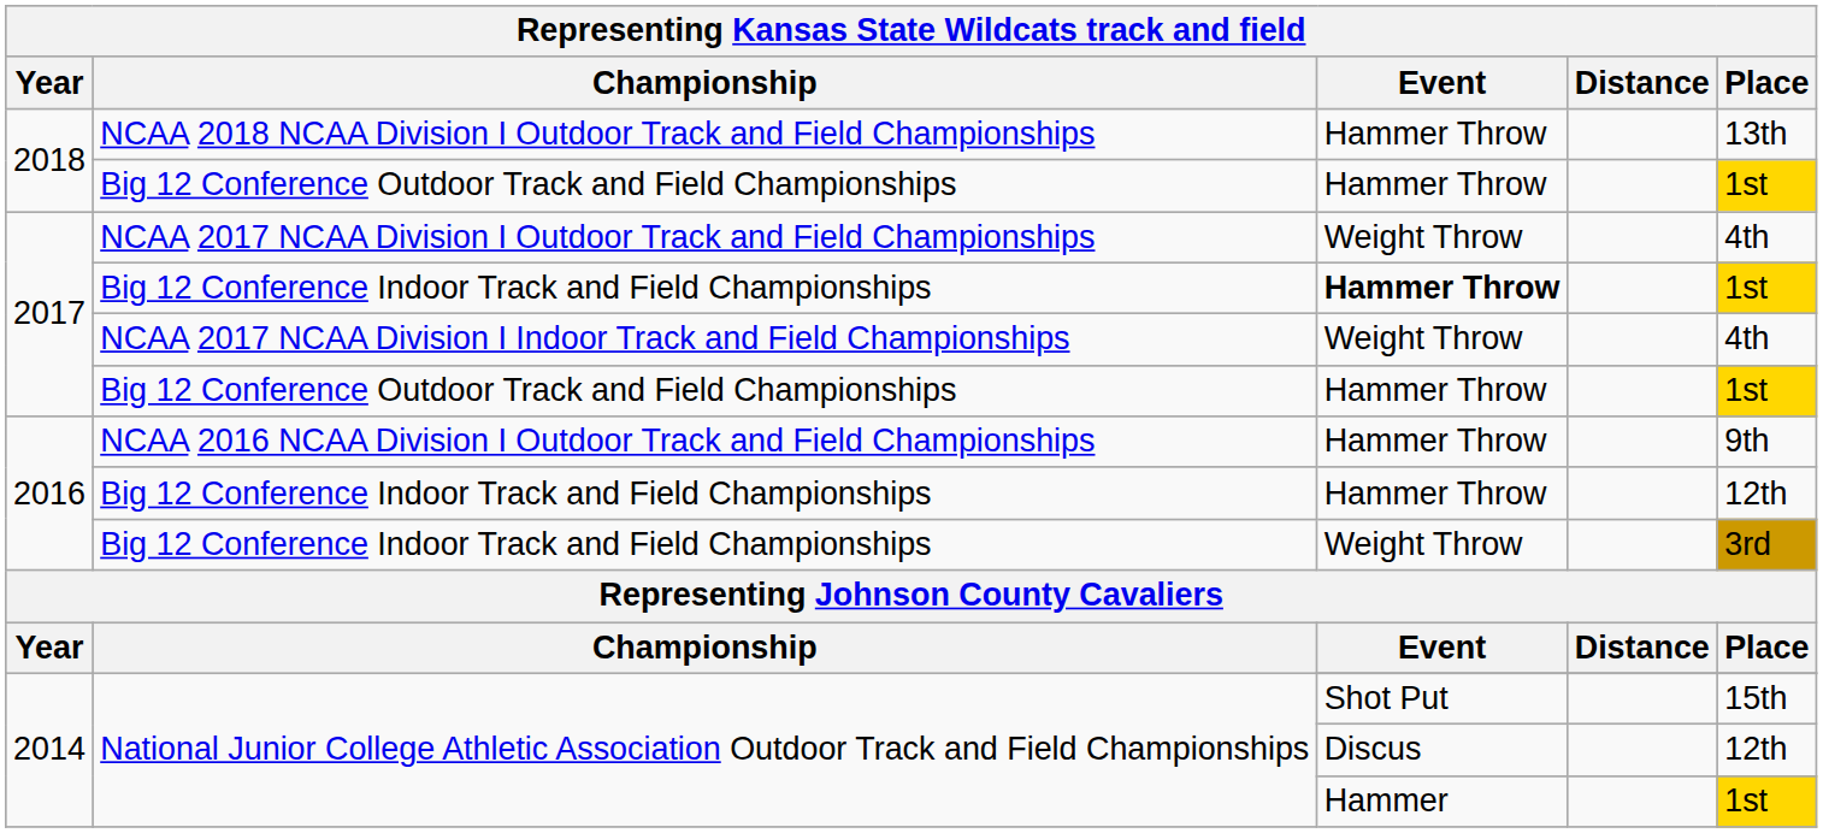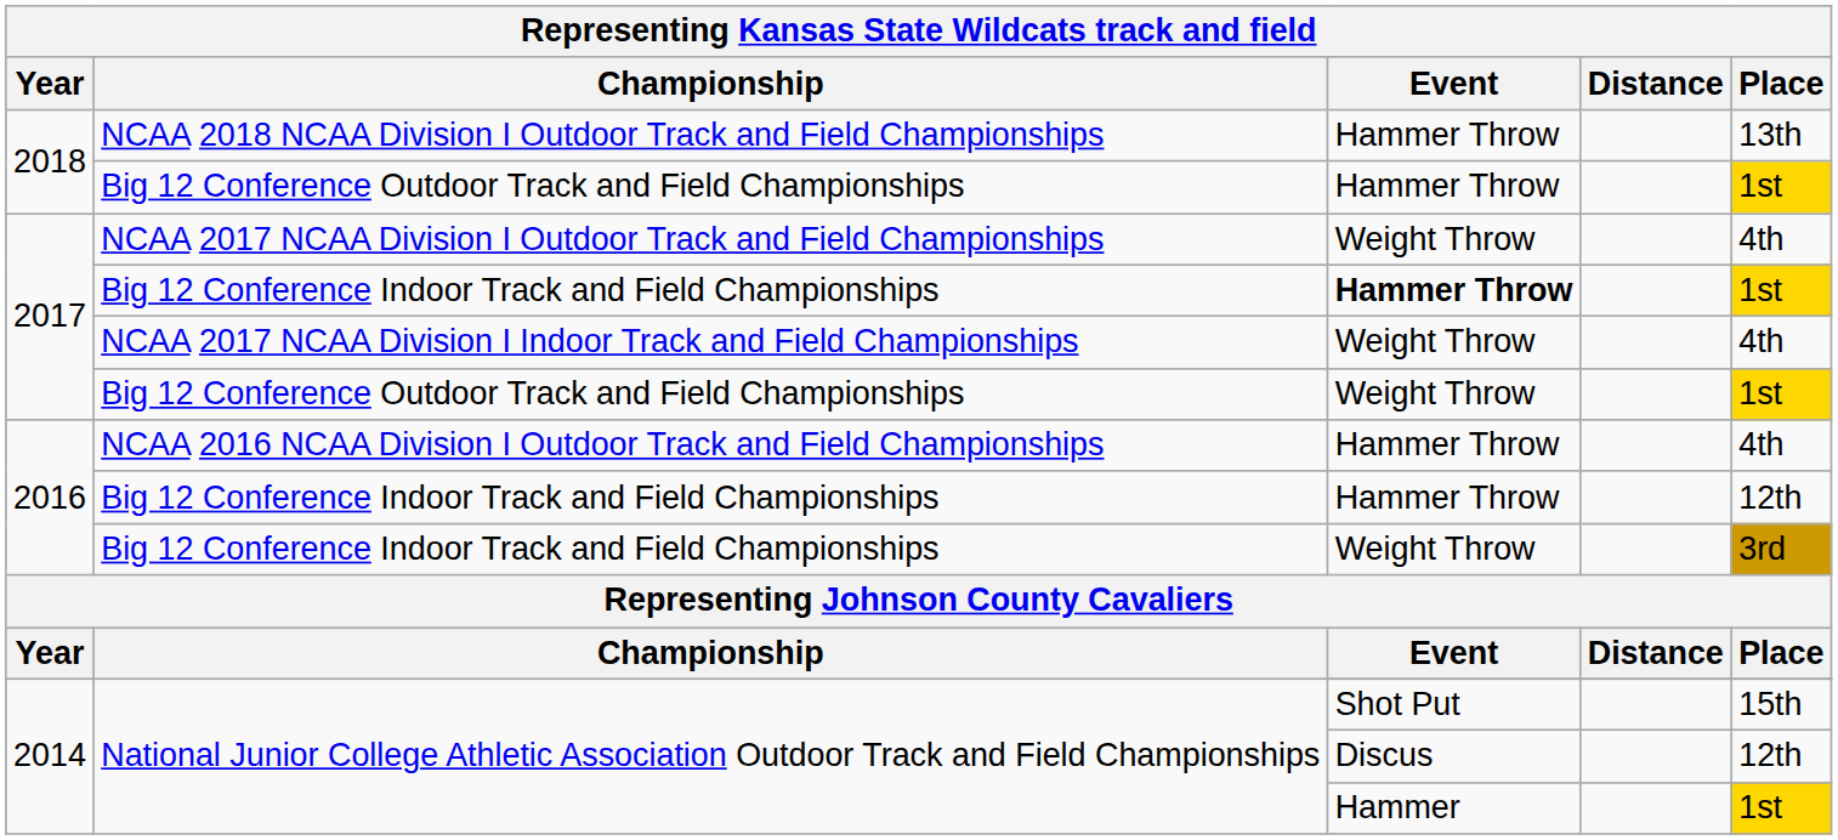row 8 | Event: Hammer Throw -> Weight Throw
row 9 | Place: 9th -> 4th
